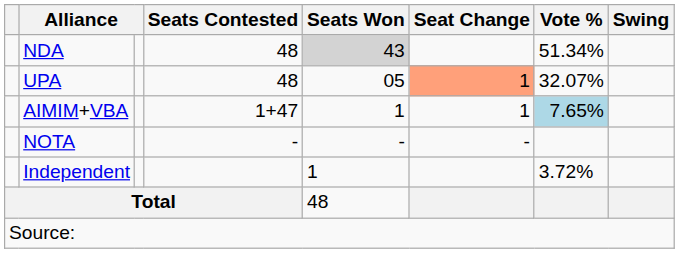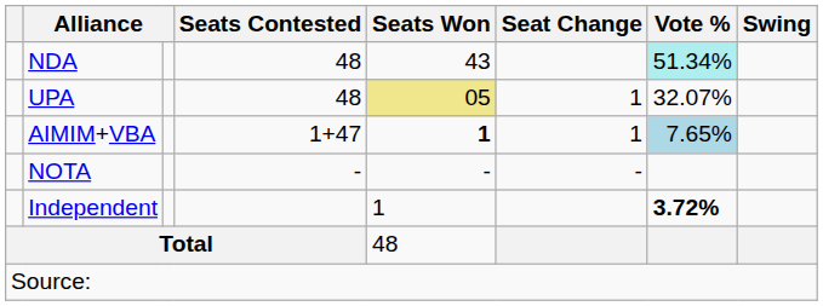NDA | Seats Won: lightgrey background -> no background
NDA | Vote %: no background -> paleturquoise background
UPA | Seats Won: no background -> khaki background
UPA | Seat Change: lightsalmon background -> no background
AIMIM+VBA | Seats Won: normal -> bold
Independent | Vote %: normal -> bold
